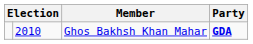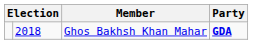Ghos Bakhsh Khan Mahar | column 2: 2010 -> 2018
